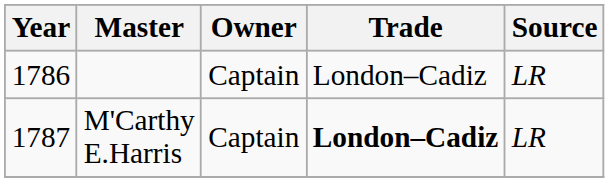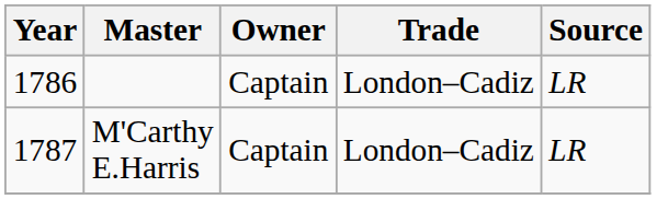M'Carthy E.Harris | Trade: bold -> normal
